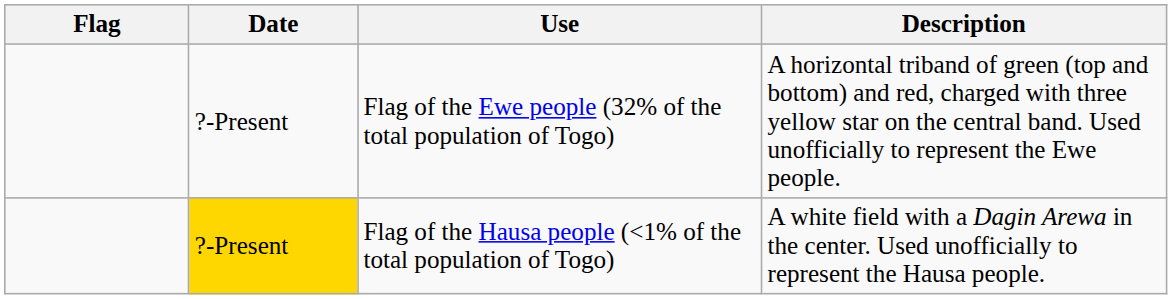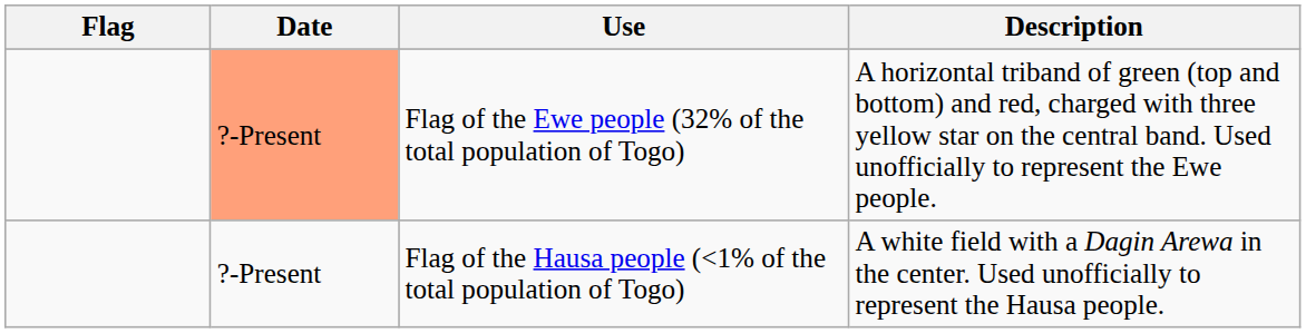row 2 | Date: no background -> lightsalmon background
row 3 | Date: gold background -> no background
